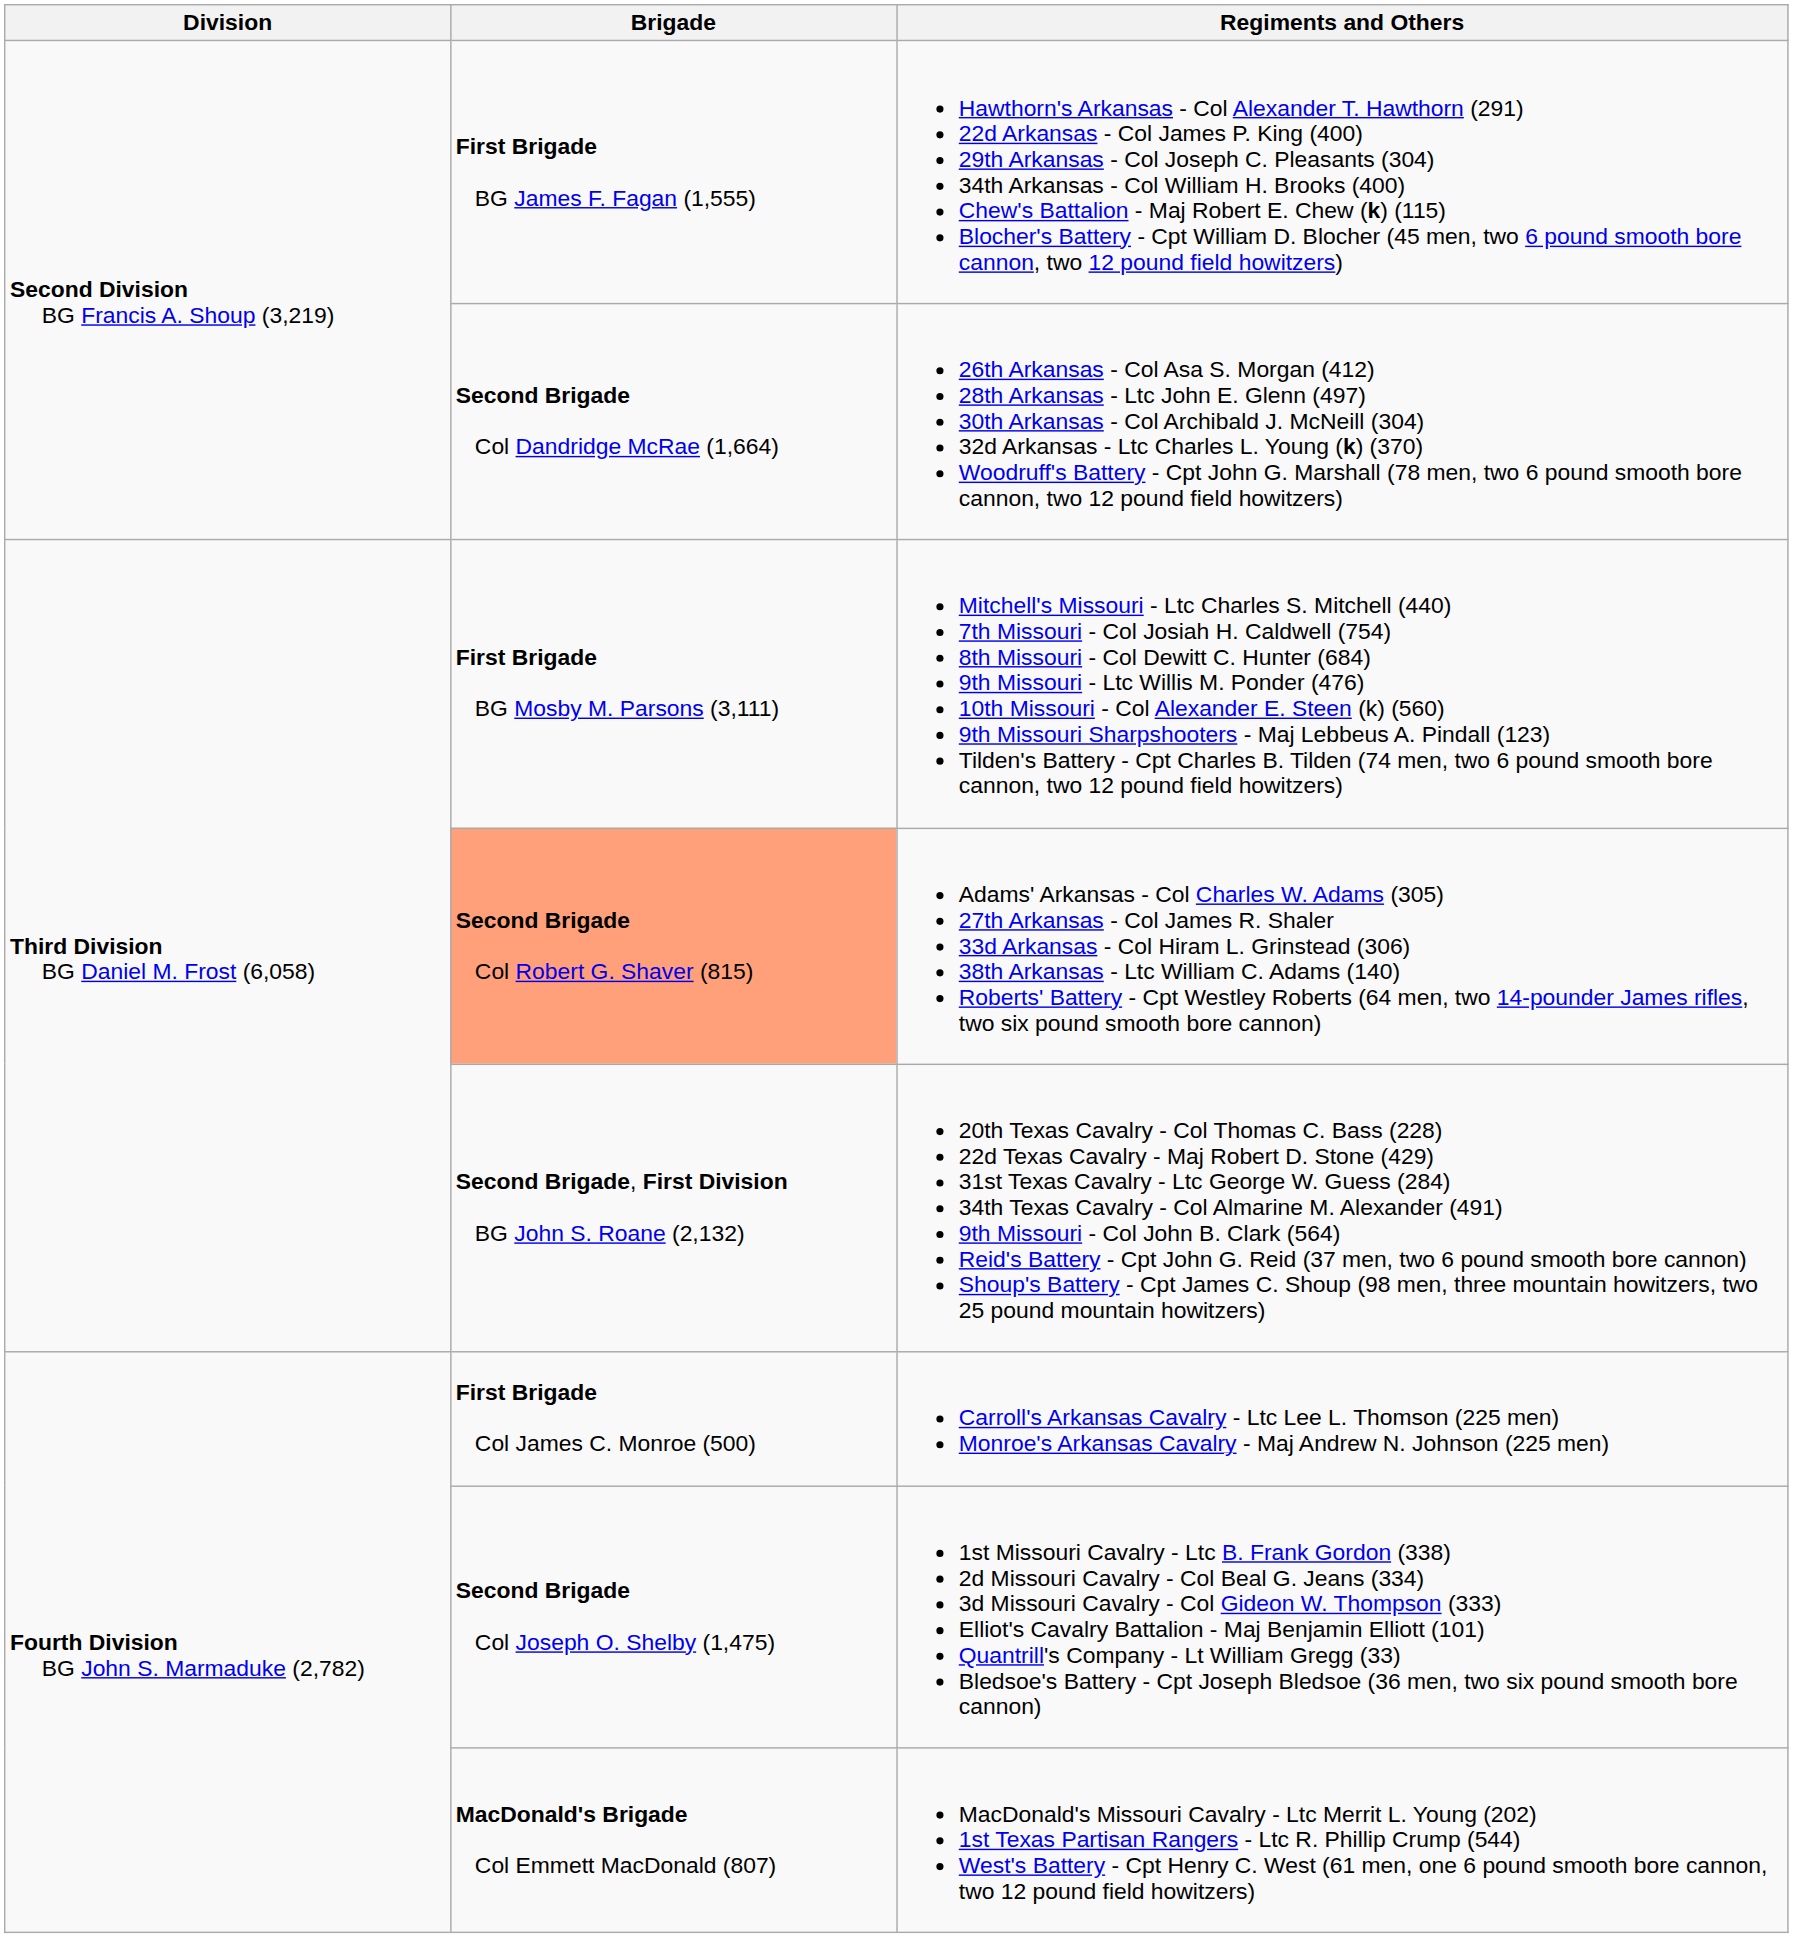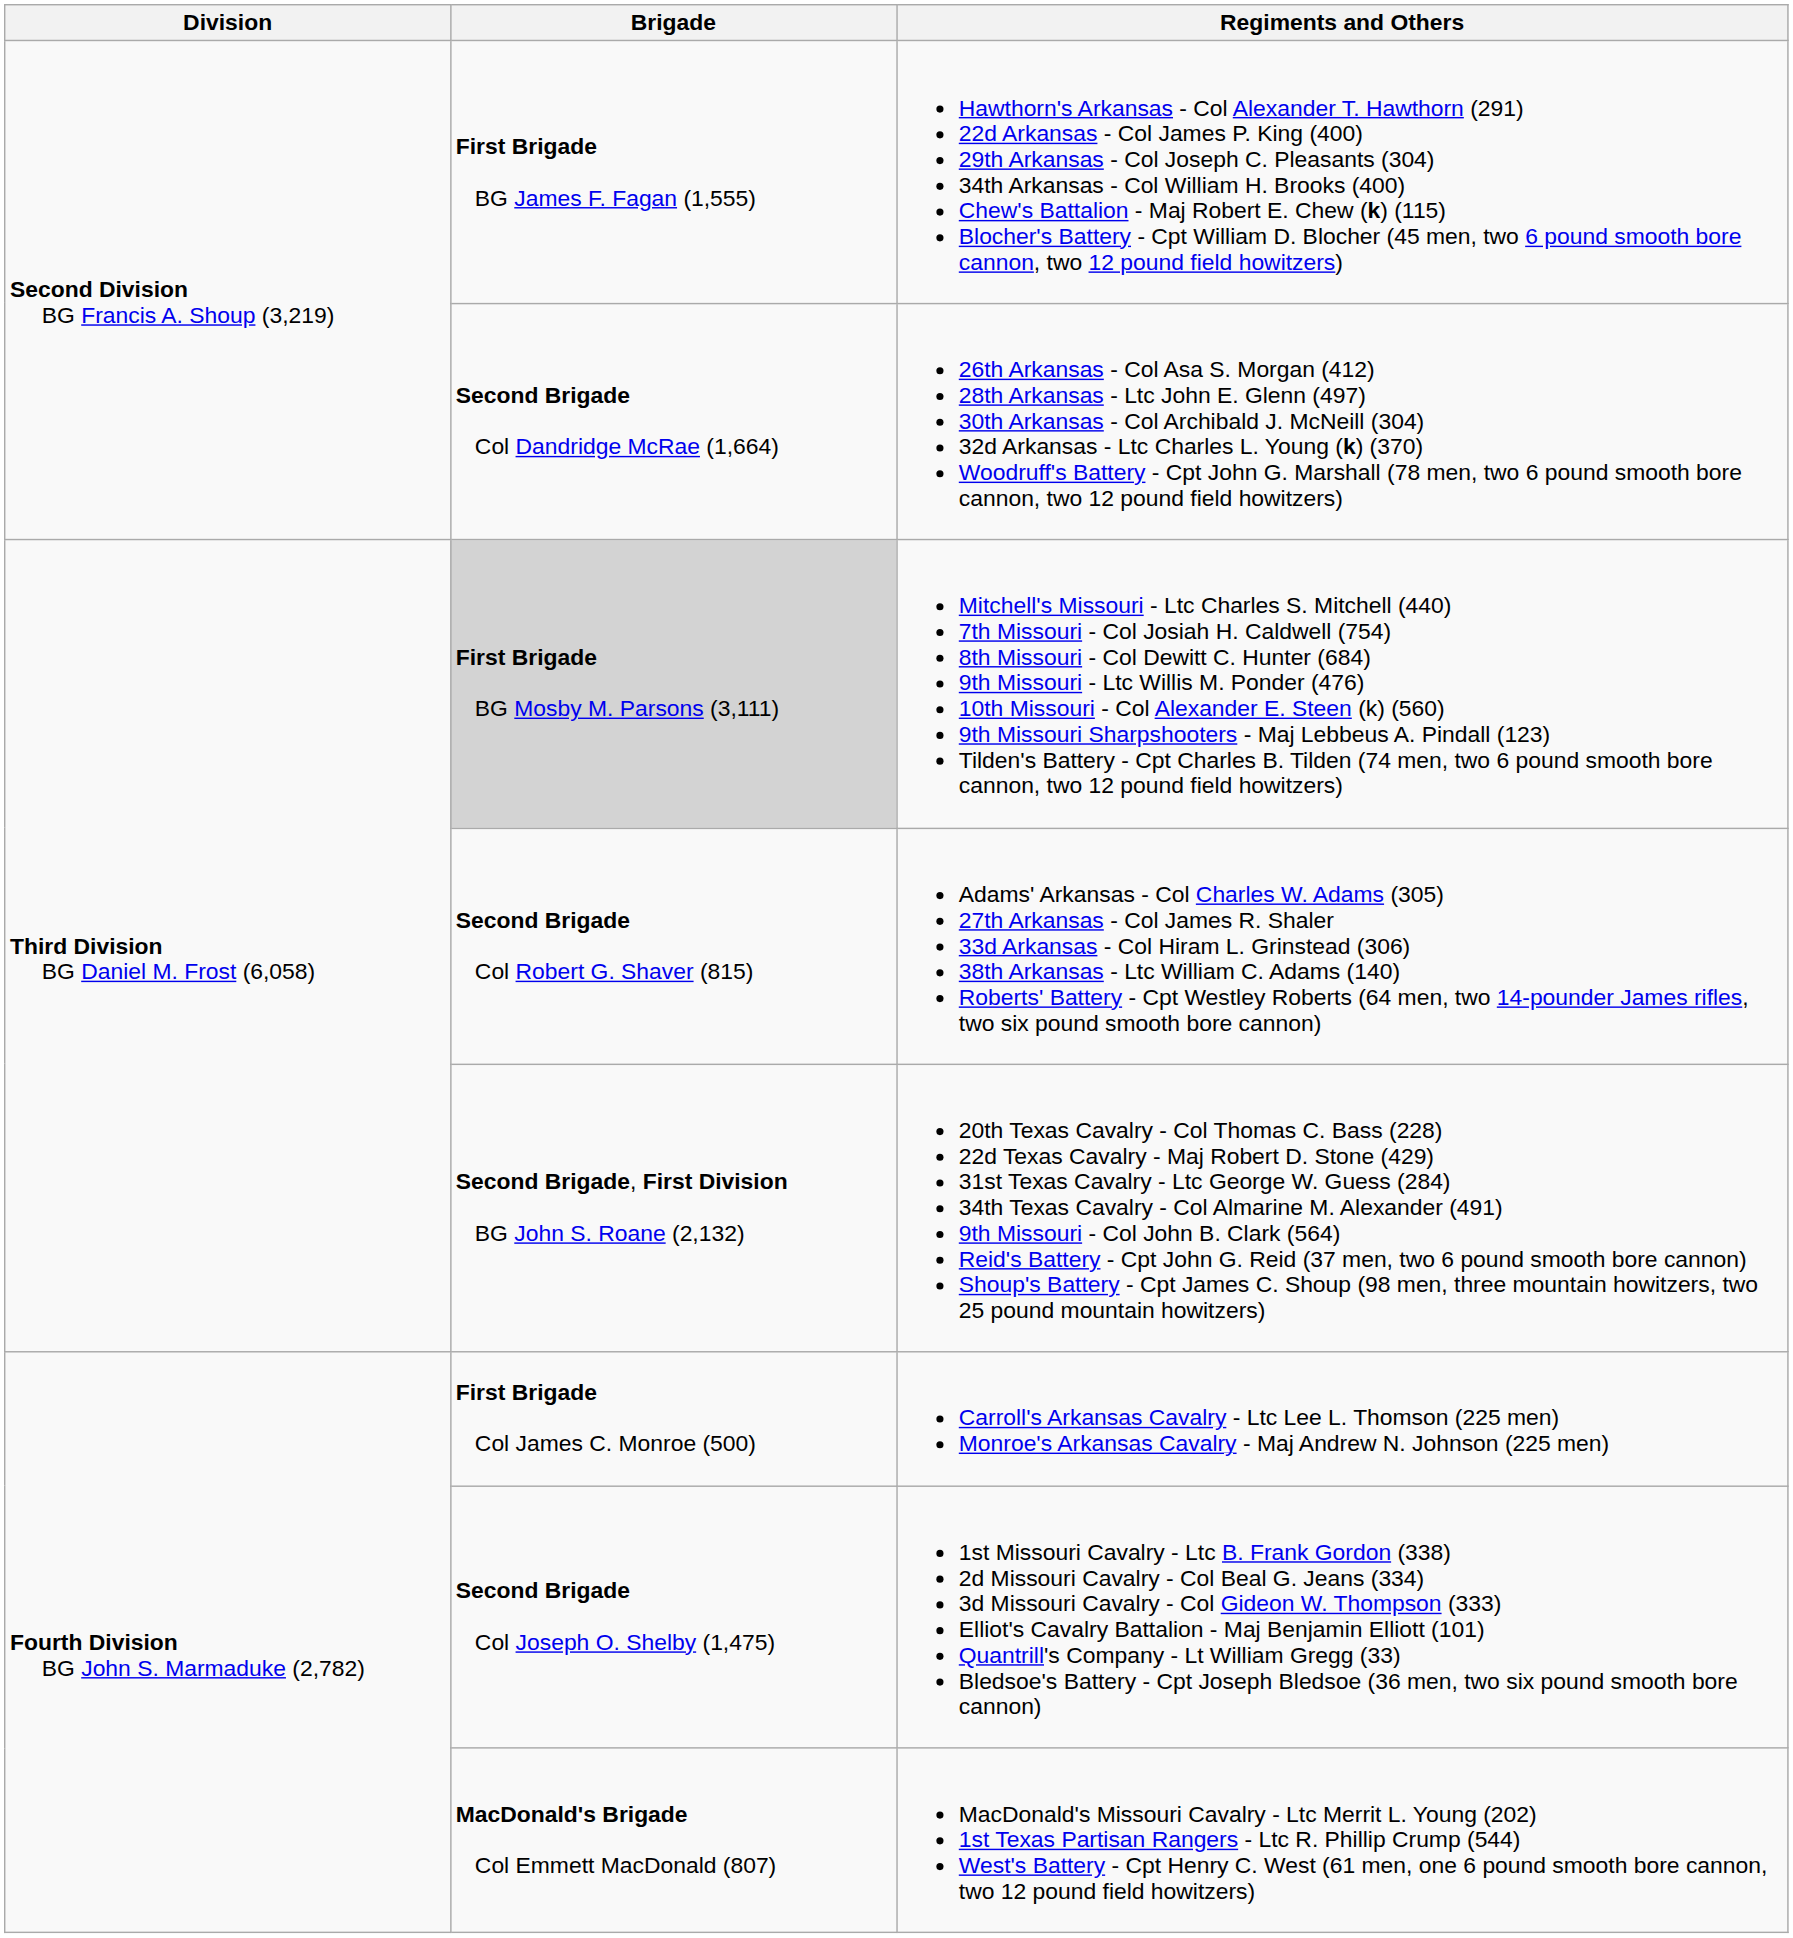First Brigade BG Mosby M. Parsons (3,111) | Brigade: no background -> lightgrey background
Second Brigade Col Robert G. Shaver (815) | Brigade: lightsalmon background -> no background
